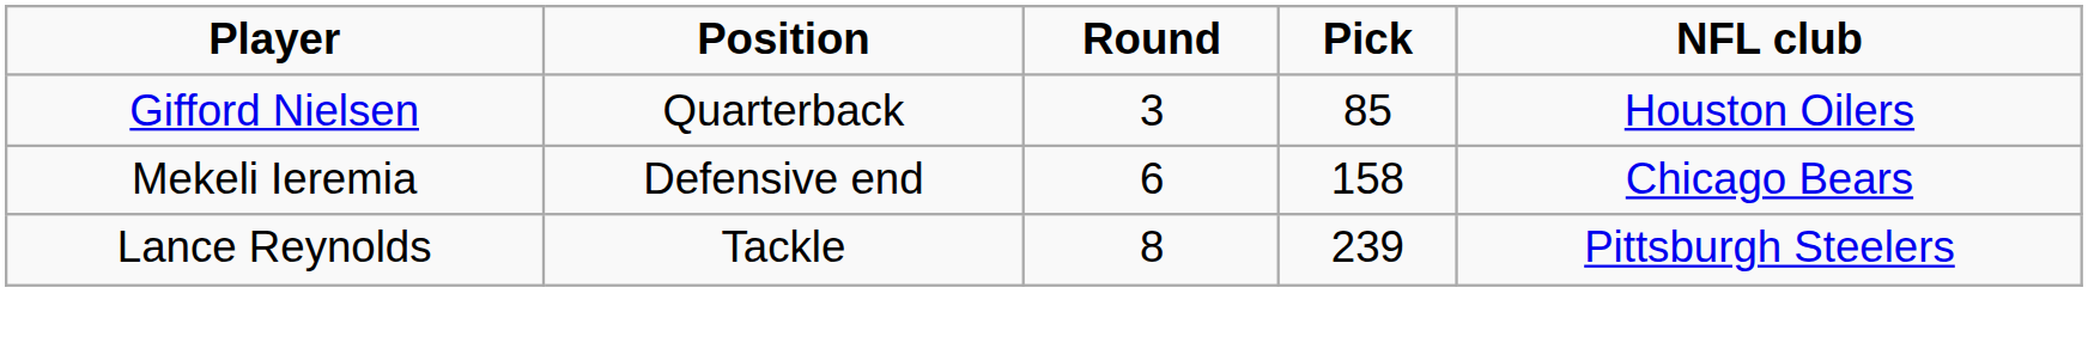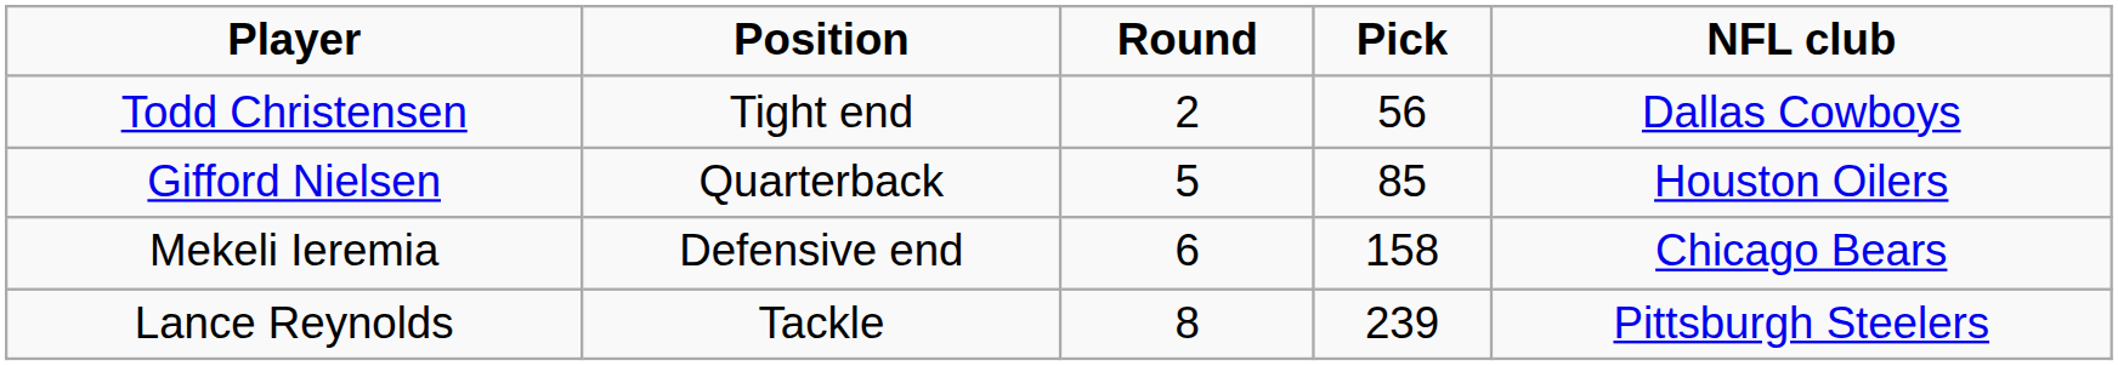+ row: Todd Christensen | Tight end | 2 | 56 | Dallas Cowboys
Gifford Nielsen | Round: 3 -> 5
